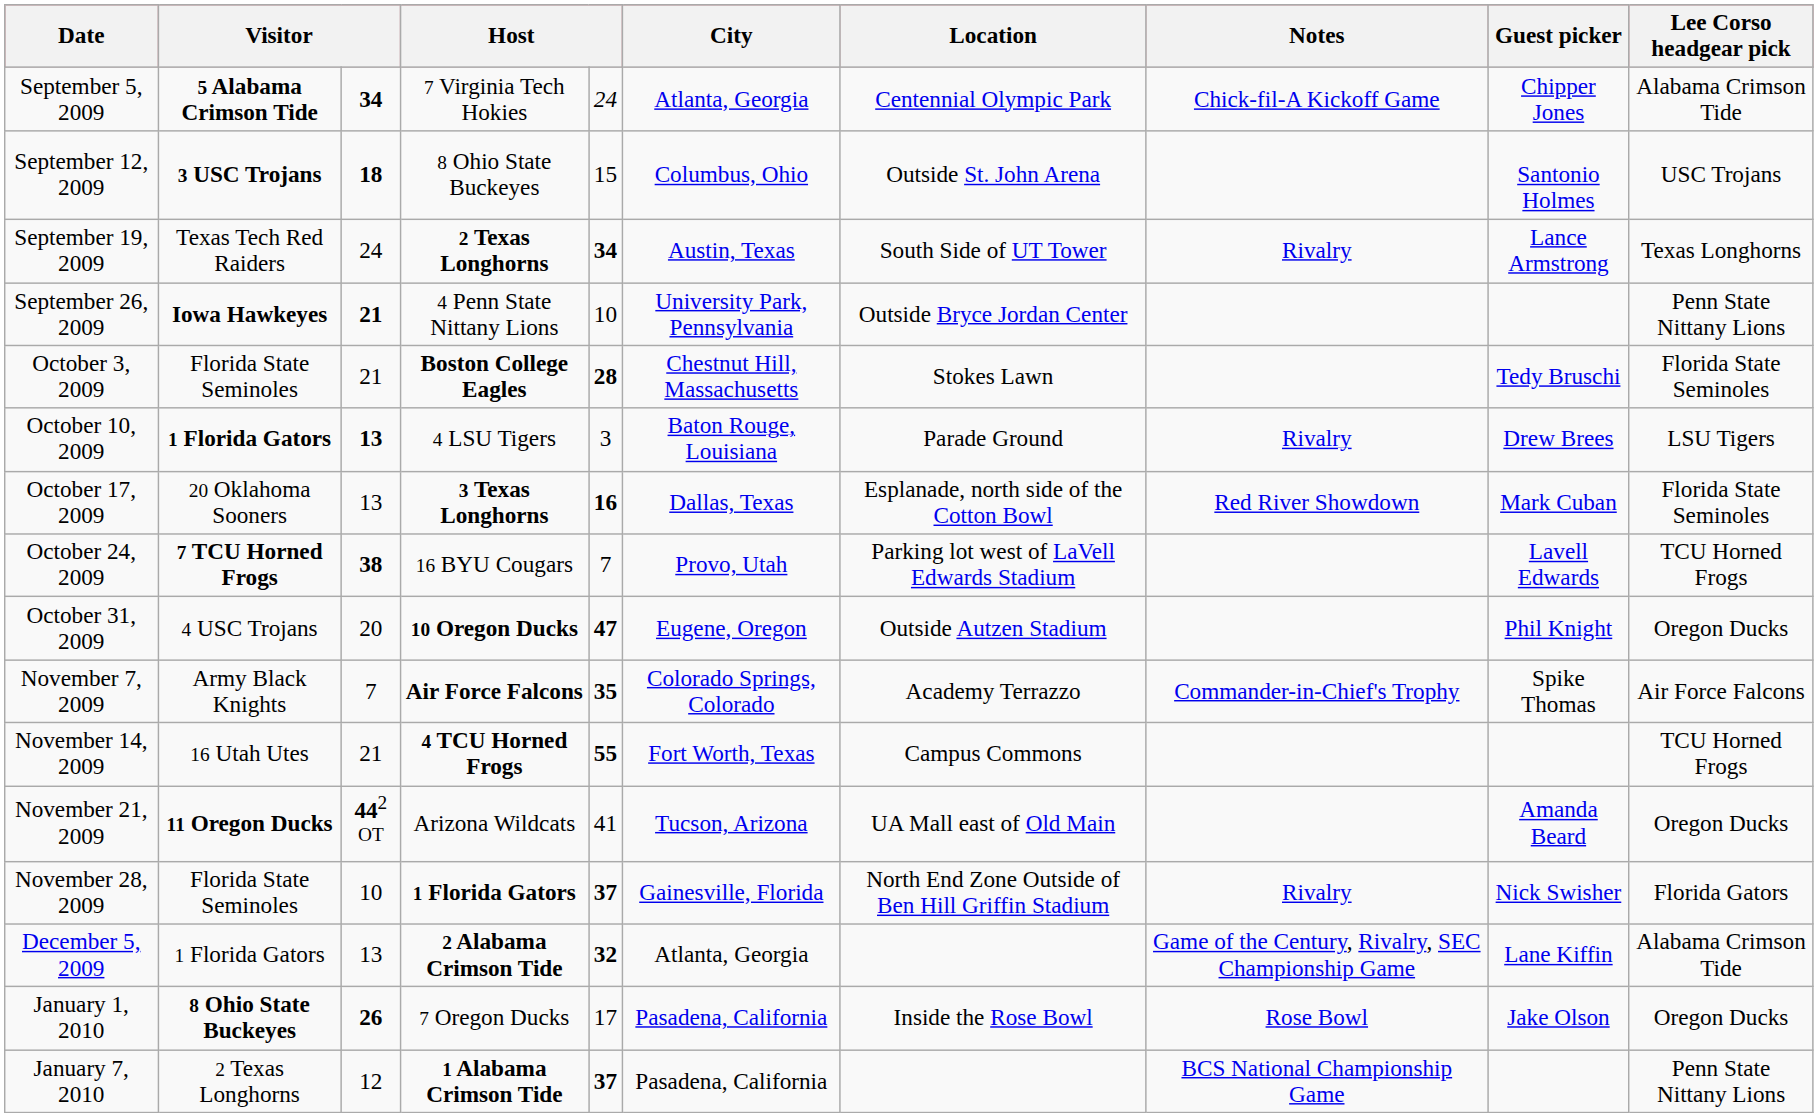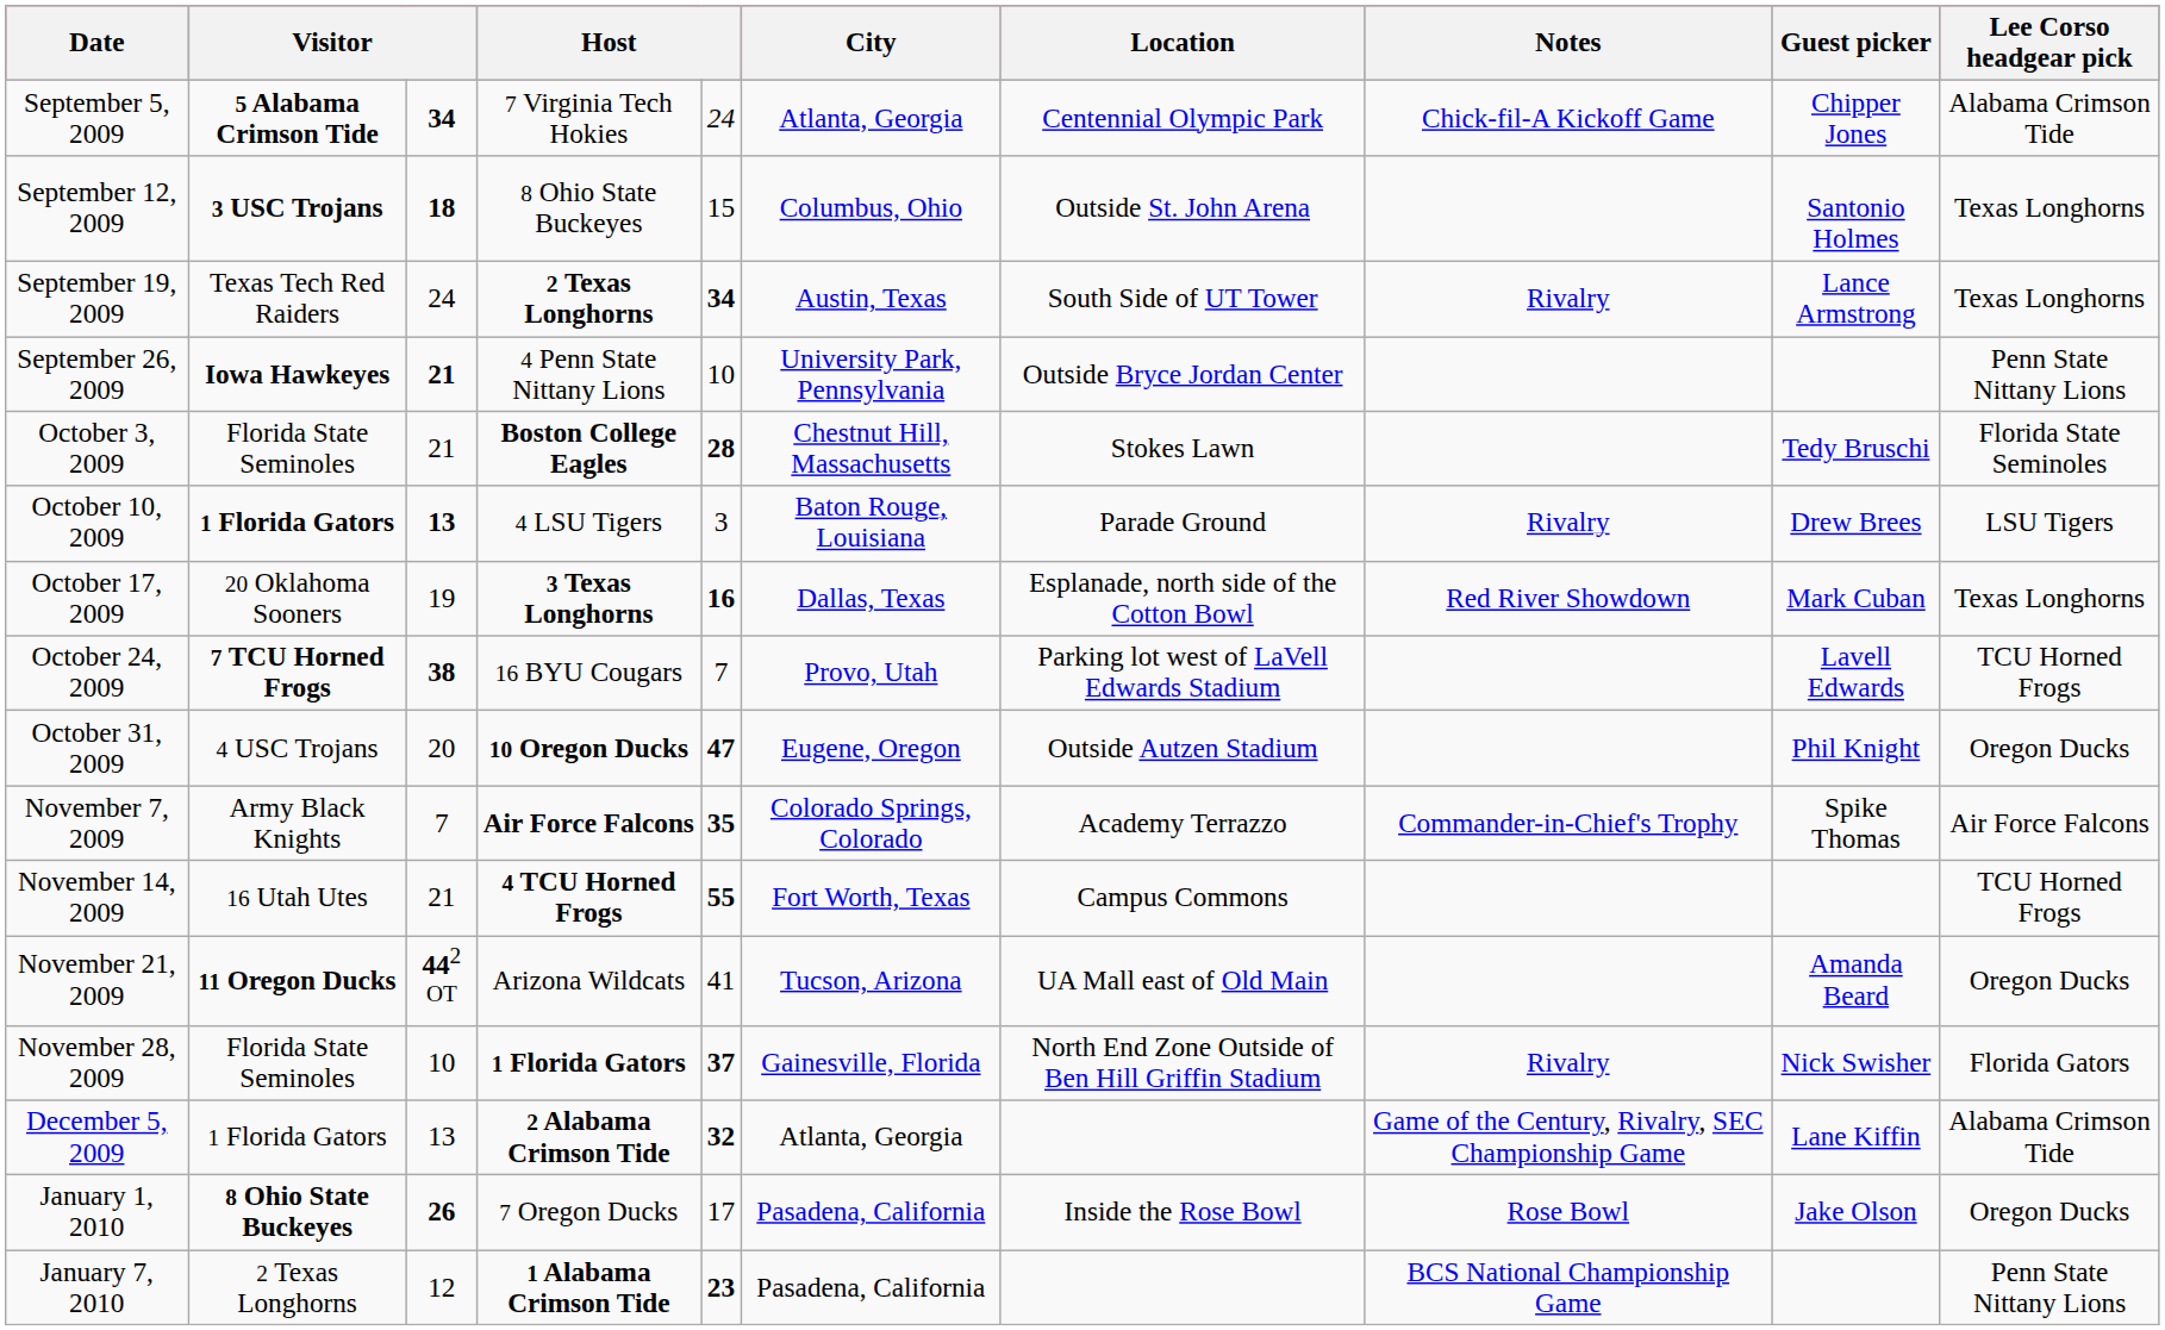September 12, 2009 | Lee Corso headgear pick: USC Trojans -> Texas Longhorns
October 17, 2009 | column 3: 13 -> 19
October 17, 2009 | Lee Corso headgear pick: Florida State Seminoles -> Texas Longhorns
January 7, 2010 | column 5: 37 -> 23
